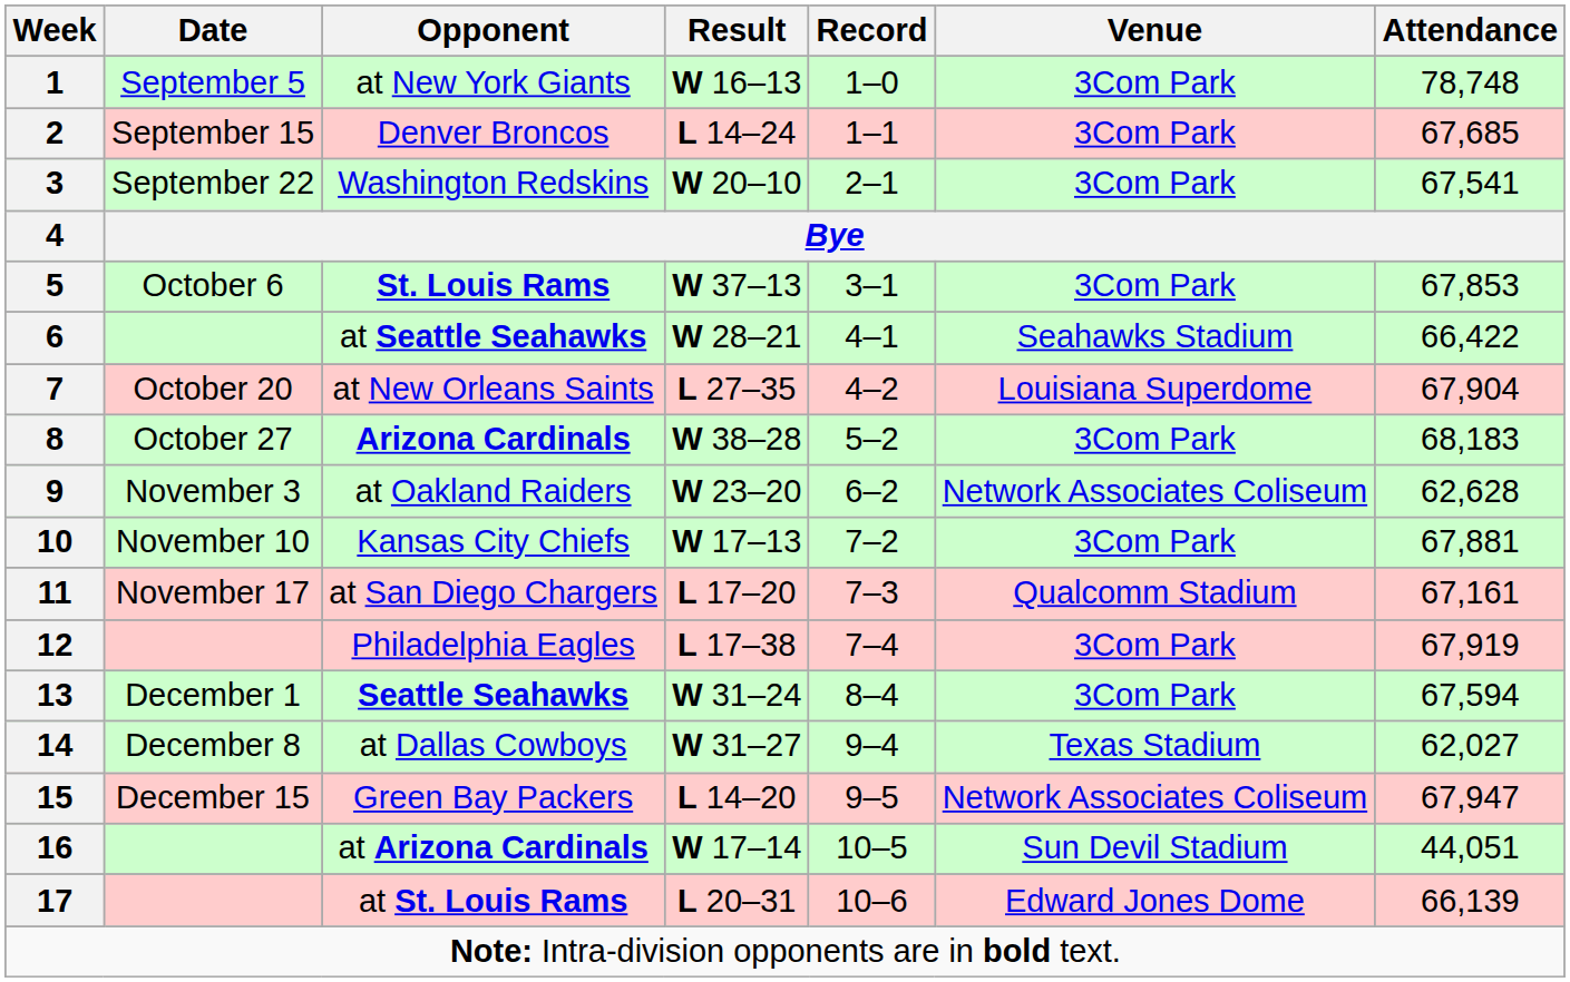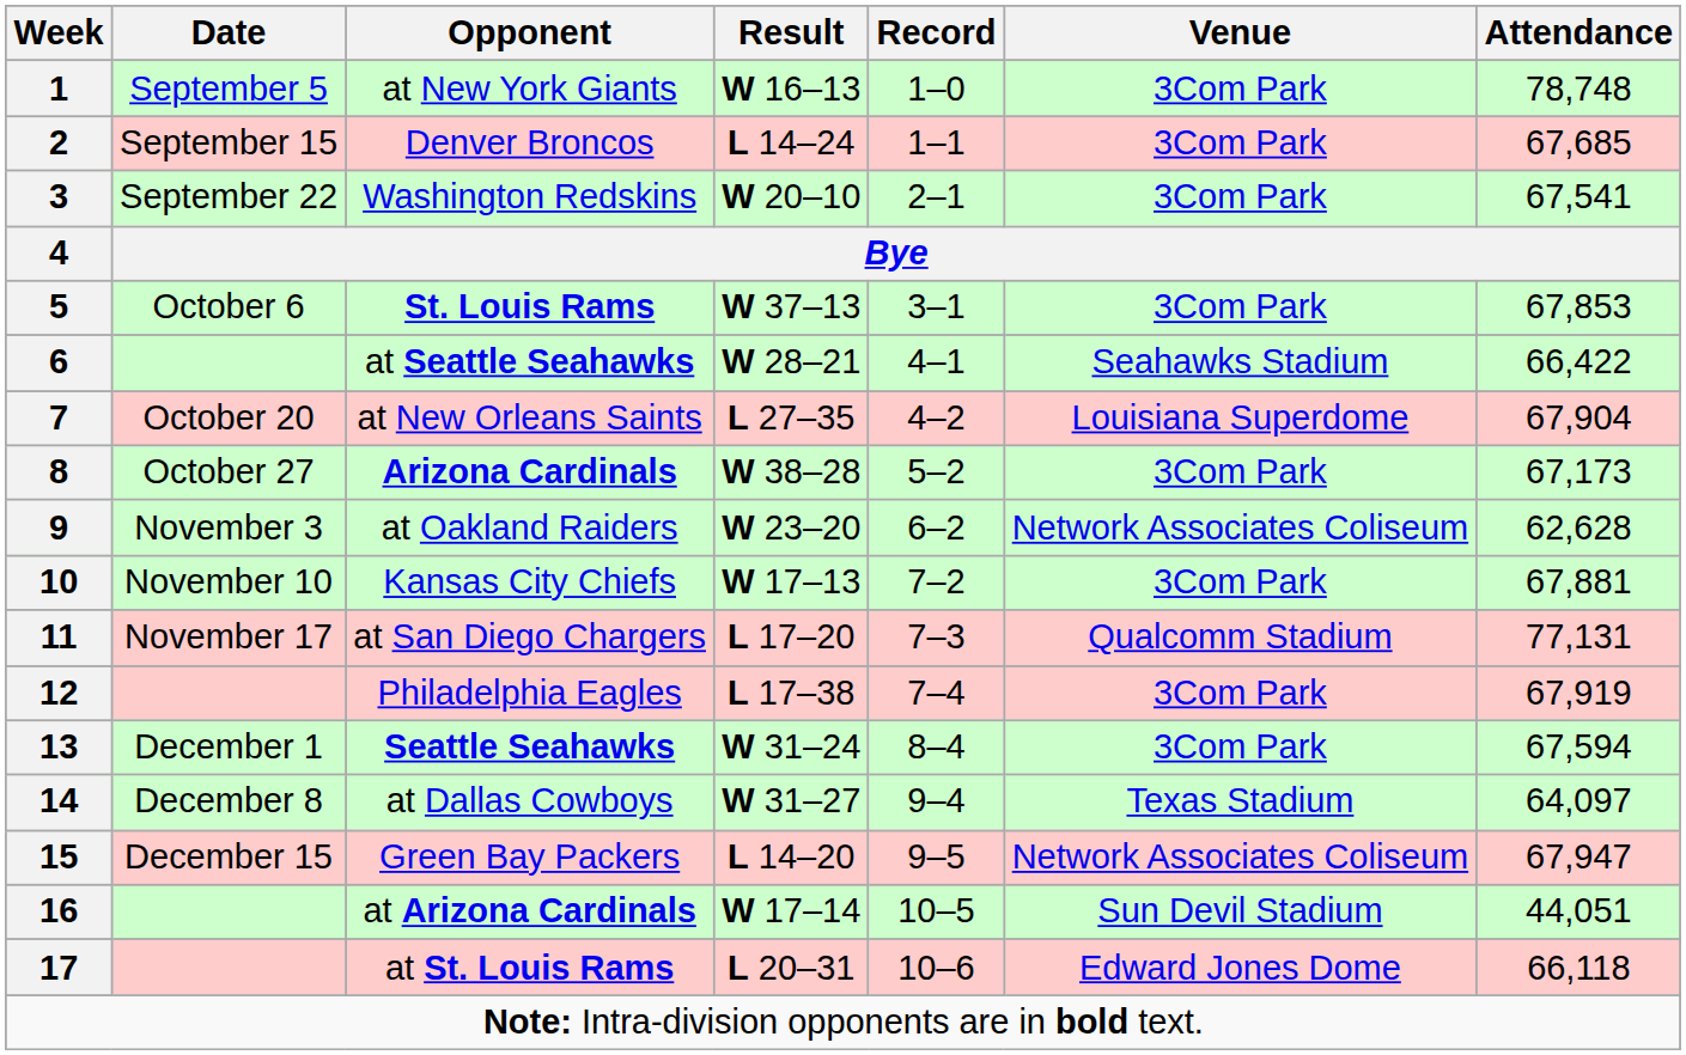8 | Attendance: 68,183 -> 67,173
11 | Attendance: 67,161 -> 77,131
14 | Attendance: 62,027 -> 64,097
17 | Attendance: 66,139 -> 66,118
